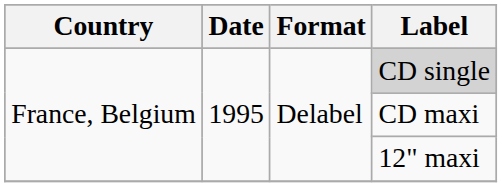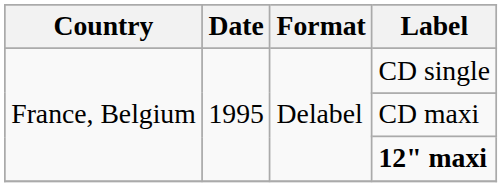CD single | Label: lightgrey background -> no background
12" maxi | Label: normal -> bold
